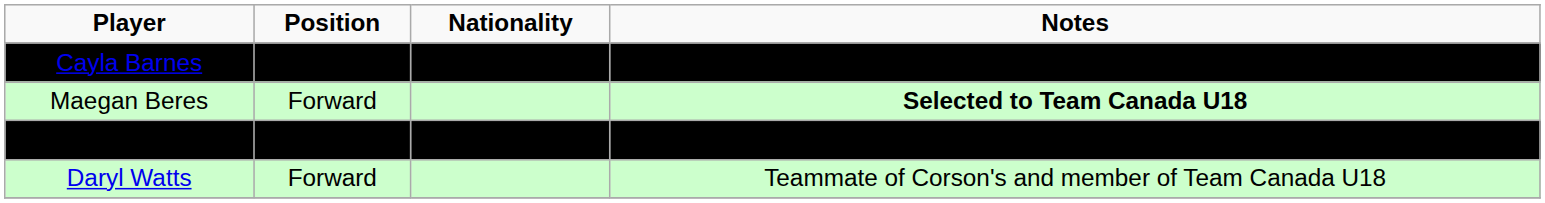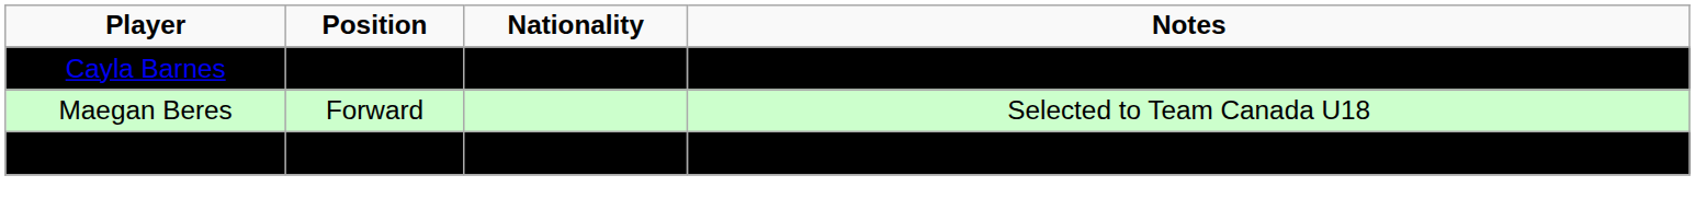Maegan Beres | Notes: bold -> normal
- row: Daryl Watts | Forward | Teammate of Corson's and member of Team Canada U18
